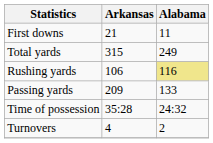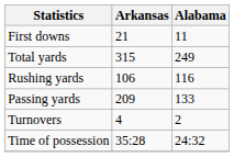Rushing yards | Alabama: khaki background -> no background
rows swapped: Turnovers <-> Time of possession
